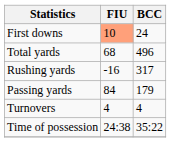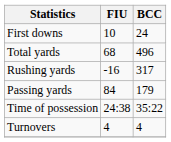First downs | FIU: lightsalmon background -> no background
rows swapped: Turnovers <-> Time of possession
